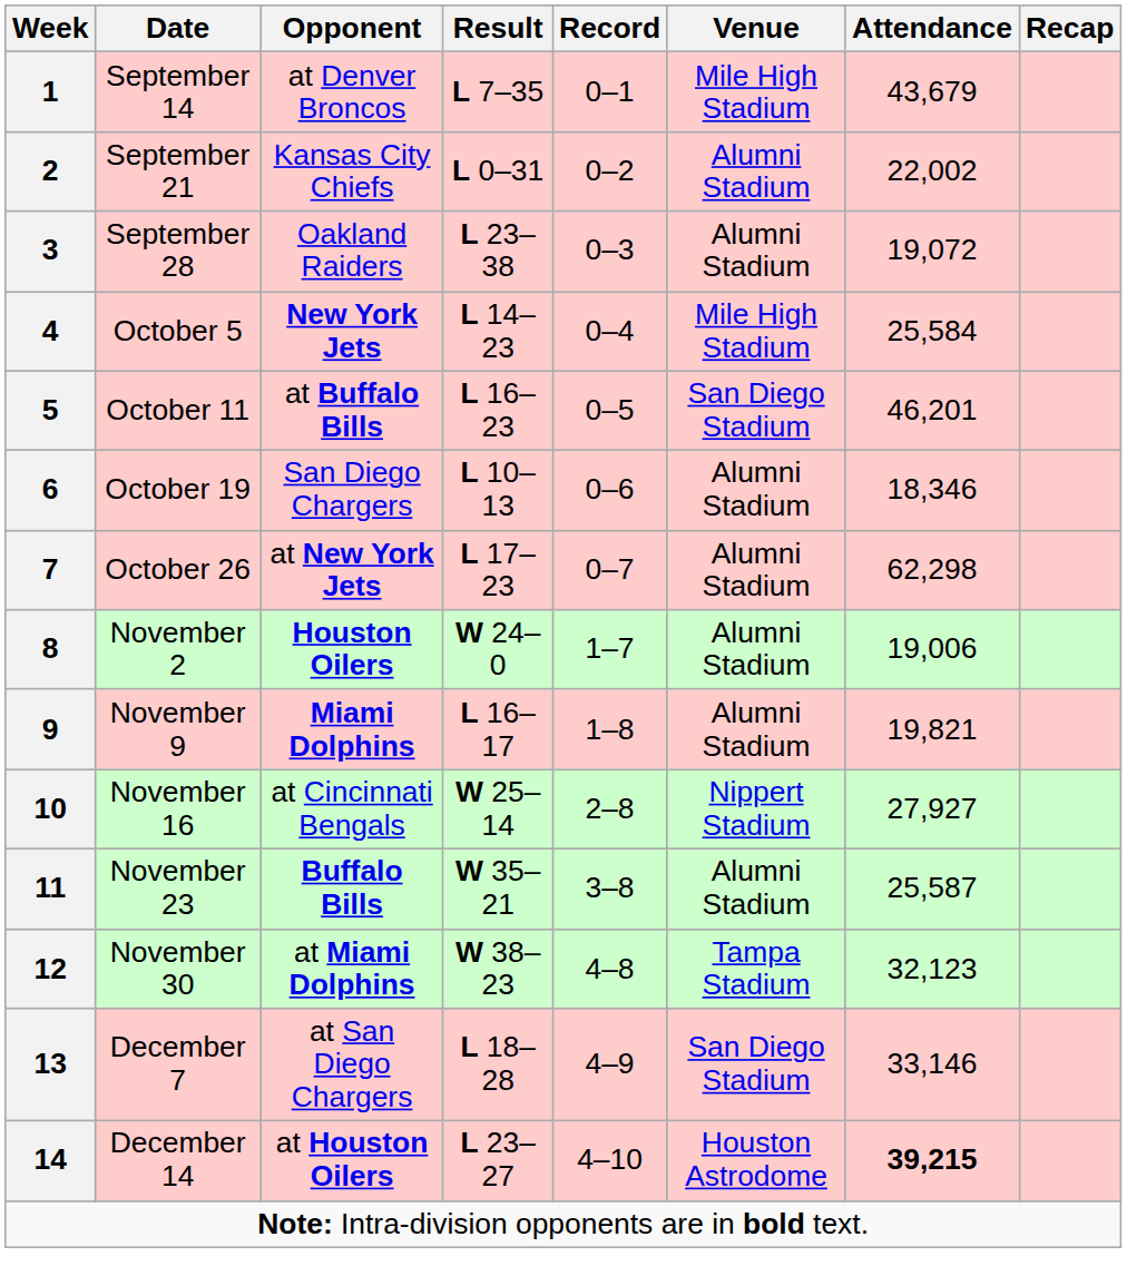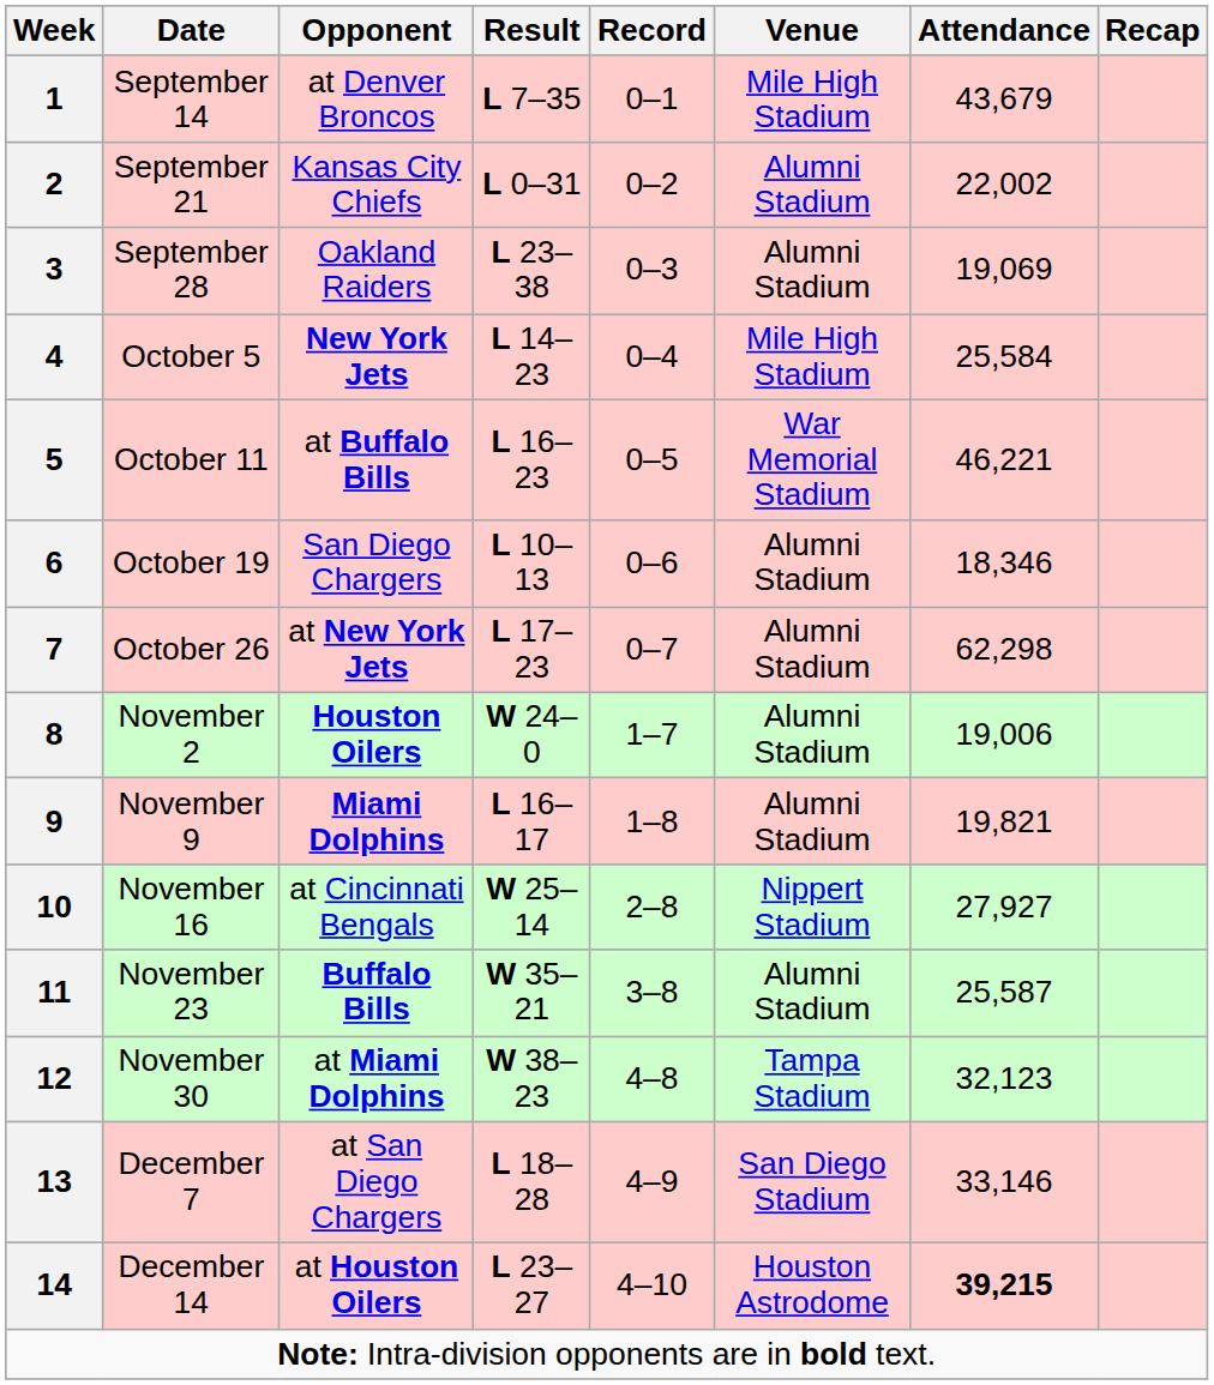3 | Attendance: 19,072 -> 19,069
5 | Venue: San Diego Stadium -> War Memorial Stadium
5 | Attendance: 46,201 -> 46,221
